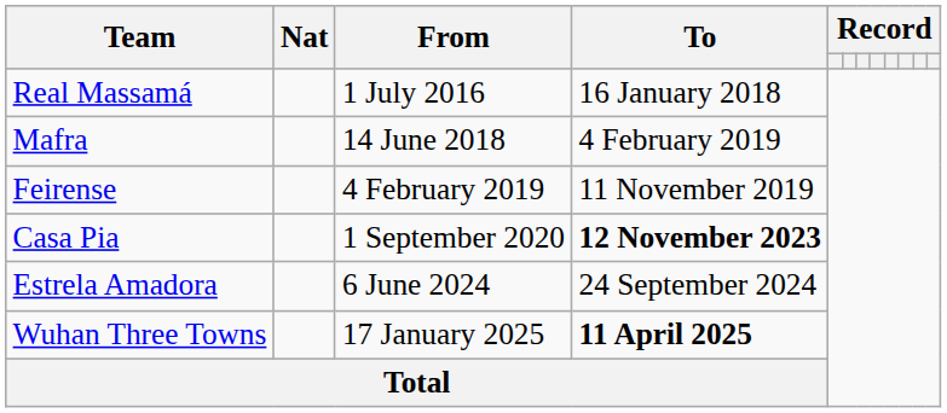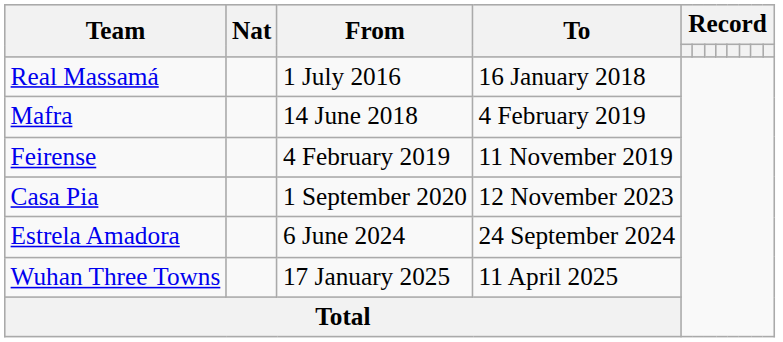Casa Pia | To: bold -> normal
Wuhan Three Towns | To: bold -> normal
